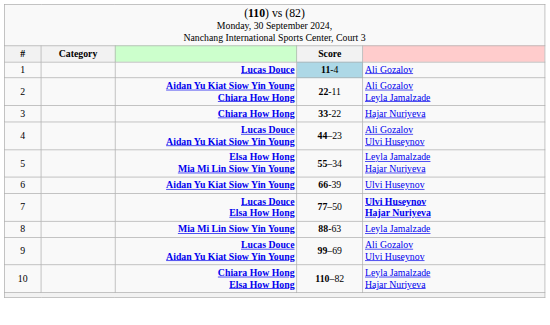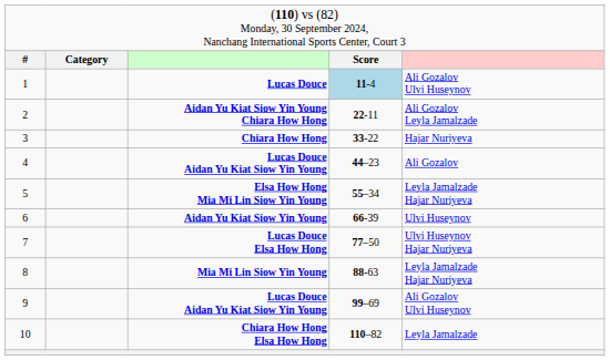Lucas Douce | column 5: Ali Gozalov -> Ali Gozalov Ulvi Huseynov
4 / Lucas Douce Aidan Yu Kiat Siow Yin Young | column 5: Ali Gozalov Ulvi Huseynov -> Ali Gozalov
Lucas Douce Elsa How Hong | column 5: bold -> normal
Mia Mi Lin Siow Yin Young | column 5: Leyla Jamalzade -> Leyla Jamalzade Hajar Nuriyeva
Chiara How Hong Elsa How Hong | column 5: Leyla Jamalzade Hajar Nuriyeva -> Leyla Jamalzade
